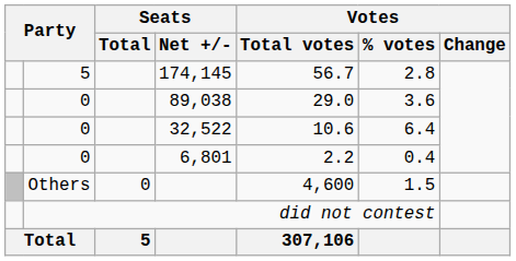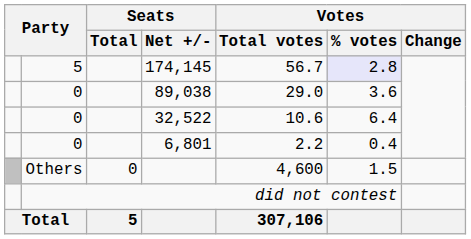174,145 | Votes / % votes: no background -> lavender background
